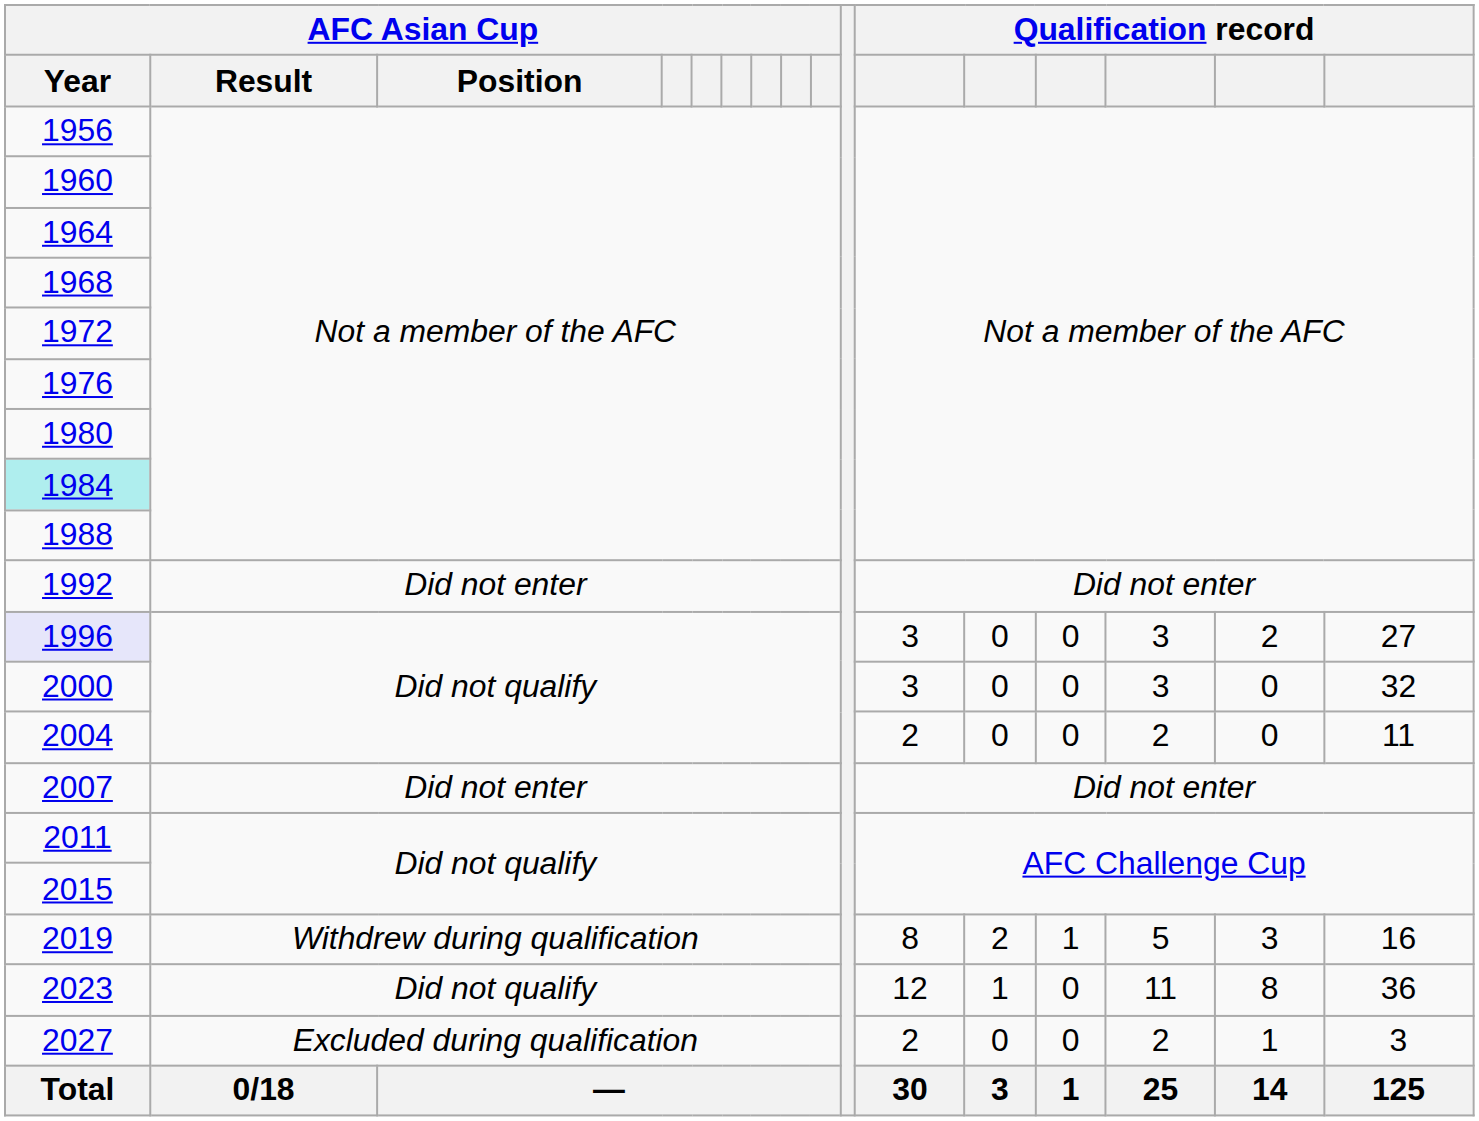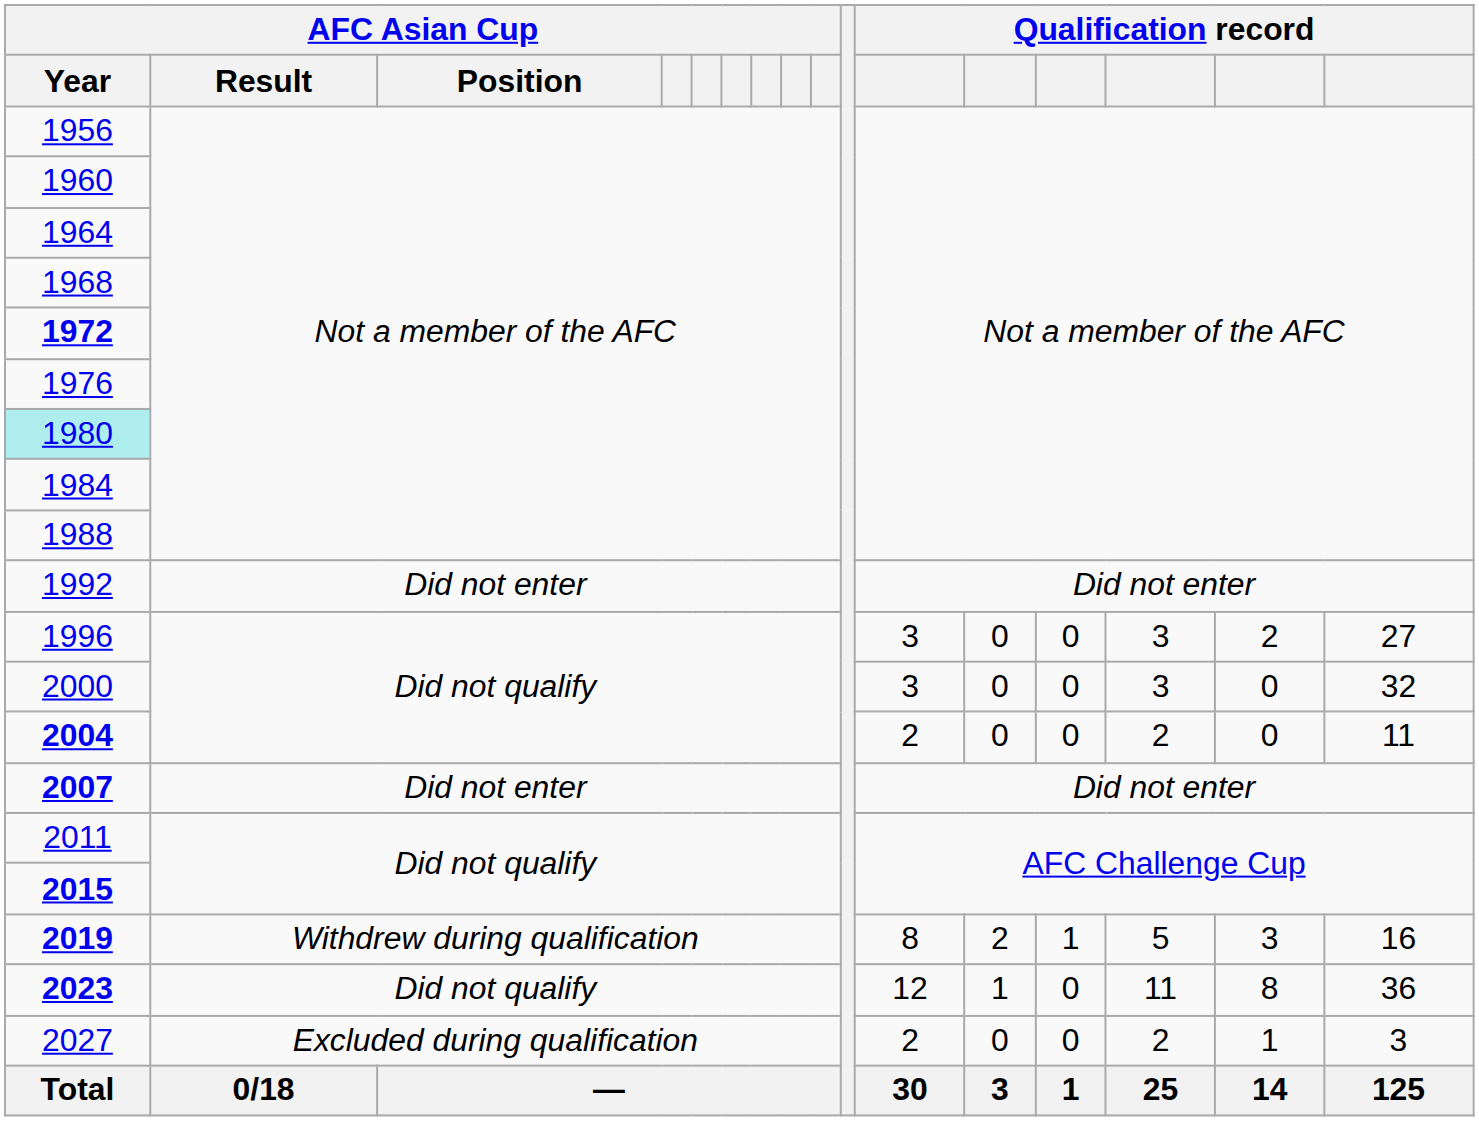1972 | AFC Asian Cup / Year: normal -> bold
1980 | AFC Asian Cup / Year: no background -> paleturquoise background
1984 | AFC Asian Cup / Year: paleturquoise background -> no background
1996 | AFC Asian Cup / Year: lavender background -> no background
2004 | AFC Asian Cup / Year: normal -> bold
2007 | AFC Asian Cup / Year: normal -> bold
2015 | AFC Asian Cup / Year: normal -> bold
2019 | AFC Asian Cup / Year: normal -> bold
2023 | AFC Asian Cup / Year: normal -> bold
